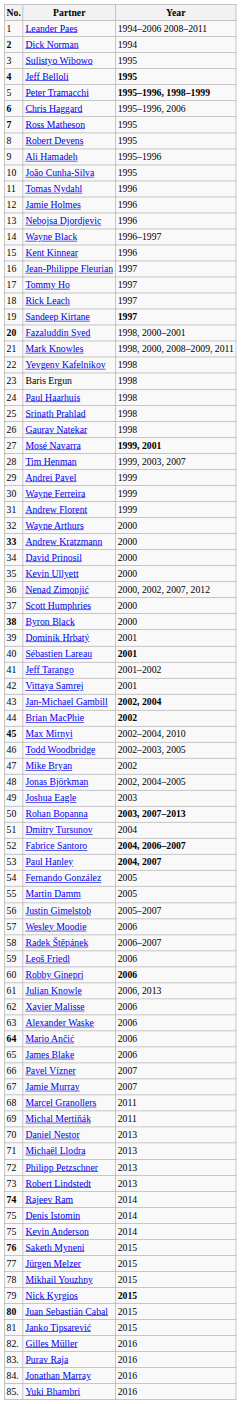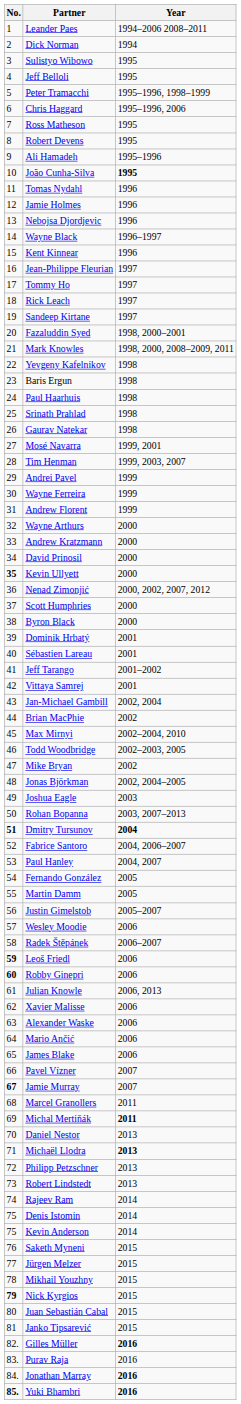Dick Norman | No.: bold -> normal
Jeff Belloli | No.: bold -> normal
Jeff Belloli | Year: bold -> normal
Peter Tramacchi | Year: bold -> normal
Chris Haggard | No.: bold -> normal
Ross Matheson | No.: bold -> normal
João Cunha-Silva | Year: normal -> bold
Sandeep Kirtane | Year: bold -> normal
Fazaluddin Syed | No.: bold -> normal
Mosé Navarra | Year: bold -> normal
Andrew Kratzmann | No.: bold -> normal
Kevin Ullyett | No.: normal -> bold
Byron Black | No.: bold -> normal
Sébastien Lareau | Year: bold -> normal
Jan-Michael Gambill | Year: bold -> normal
Brian MacPhie | Year: bold -> normal
Max Mirnyi | No.: bold -> normal
Rohan Bopanna | Year: bold -> normal
Dmitry Tursunov | No.: normal -> bold
Dmitry Tursunov | Year: normal -> bold
Fabrice Santoro | Year: bold -> normal
Paul Hanley | Year: bold -> normal
Leoš Friedl | No.: normal -> bold
Robby Ginepri | No.: normal -> bold
Robby Ginepri | Year: bold -> normal
Mario Ančić | No.: bold -> normal
Jamie Murray | No.: normal -> bold
Michal Mertiňák | Year: normal -> bold
Michaël Llodra | Year: normal -> bold
Rajeev Ram | No.: bold -> normal
Saketh Myneni | No.: bold -> normal
Nick Kyrgios | No.: normal -> bold
Nick Kyrgios | Year: bold -> normal
Juan Sebastián Cabal | No.: bold -> normal
Gilles Müller | Year: normal -> bold
Jonathan Marray | Year: normal -> bold
Yuki Bhambri | No.: normal -> bold
Yuki Bhambri | Year: normal -> bold
